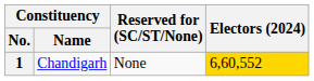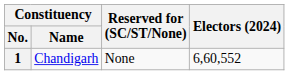1 | Electors (2024): gold background -> no background
